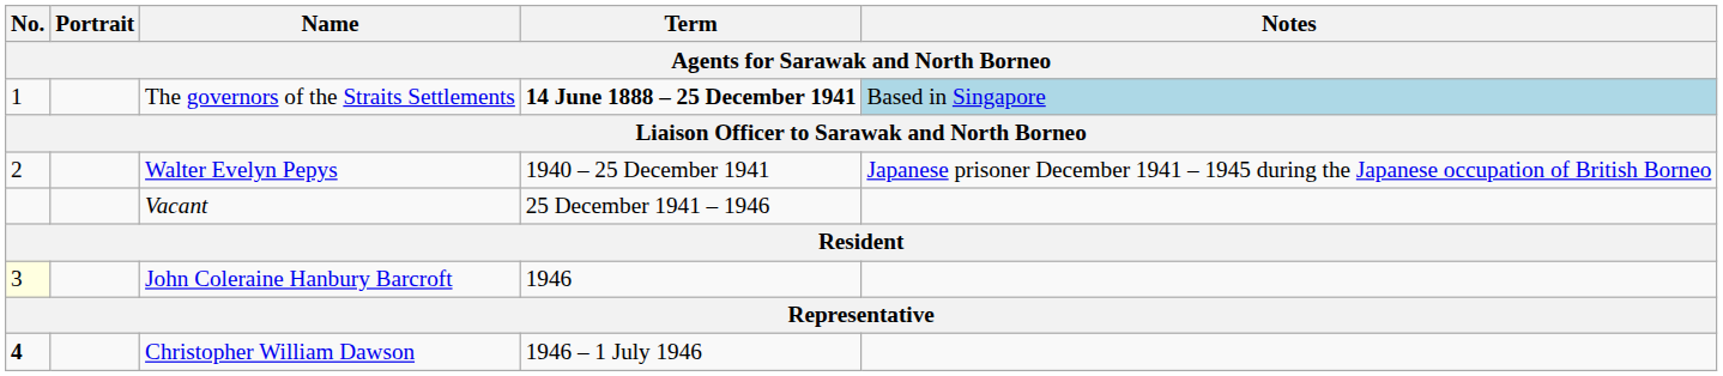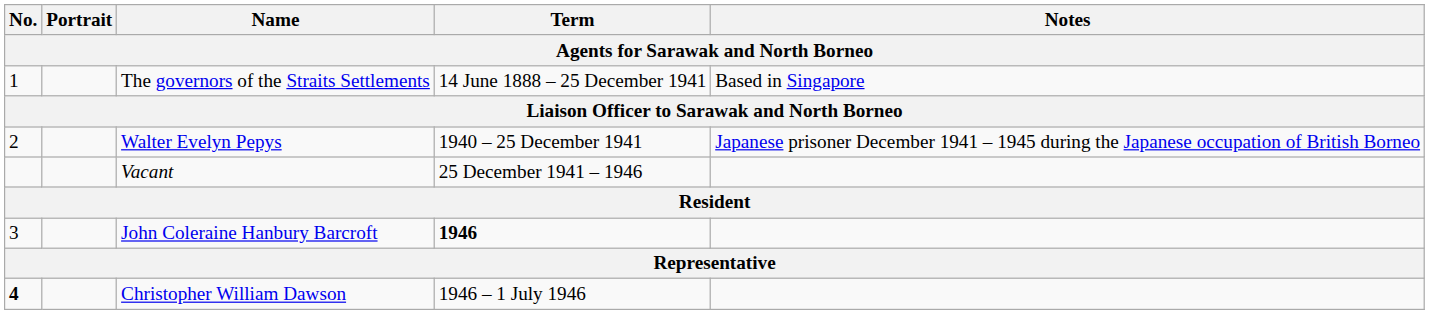The governors of the Straits Settlements | Term: bold -> normal
The governors of the Straits Settlements | Notes: lightblue background -> no background
John Coleraine Hanbury Barcroft | No.: lightyellow background -> no background
John Coleraine Hanbury Barcroft | Term: normal -> bold
